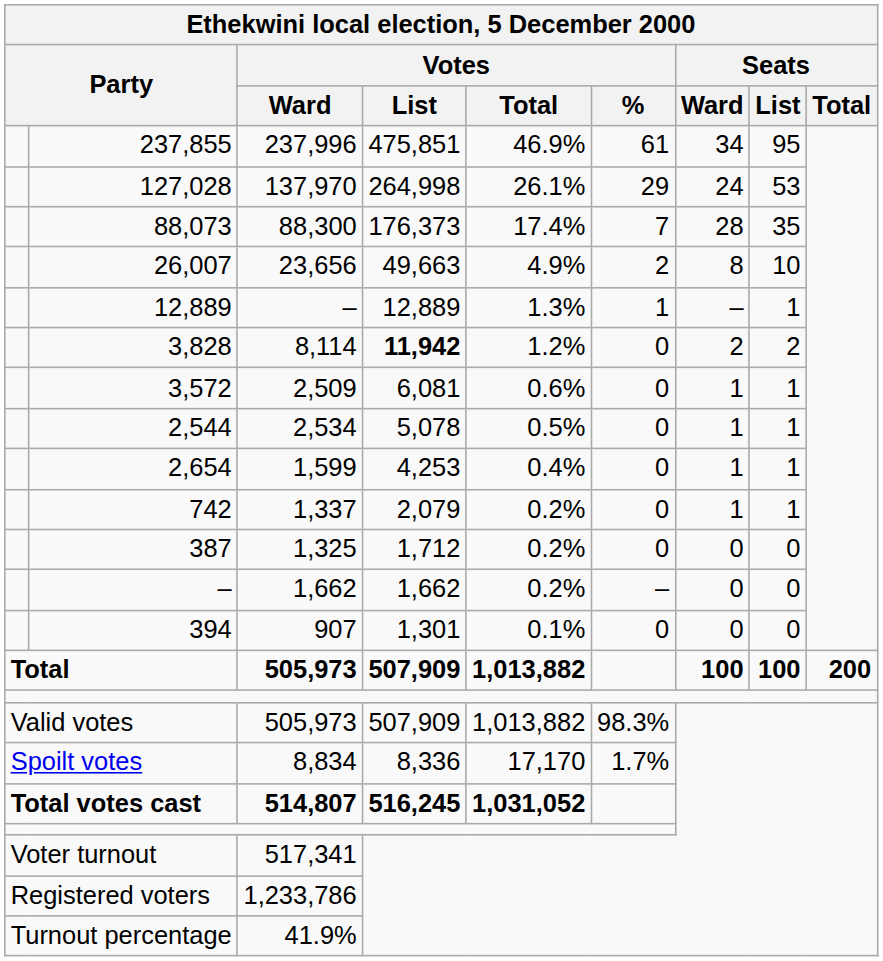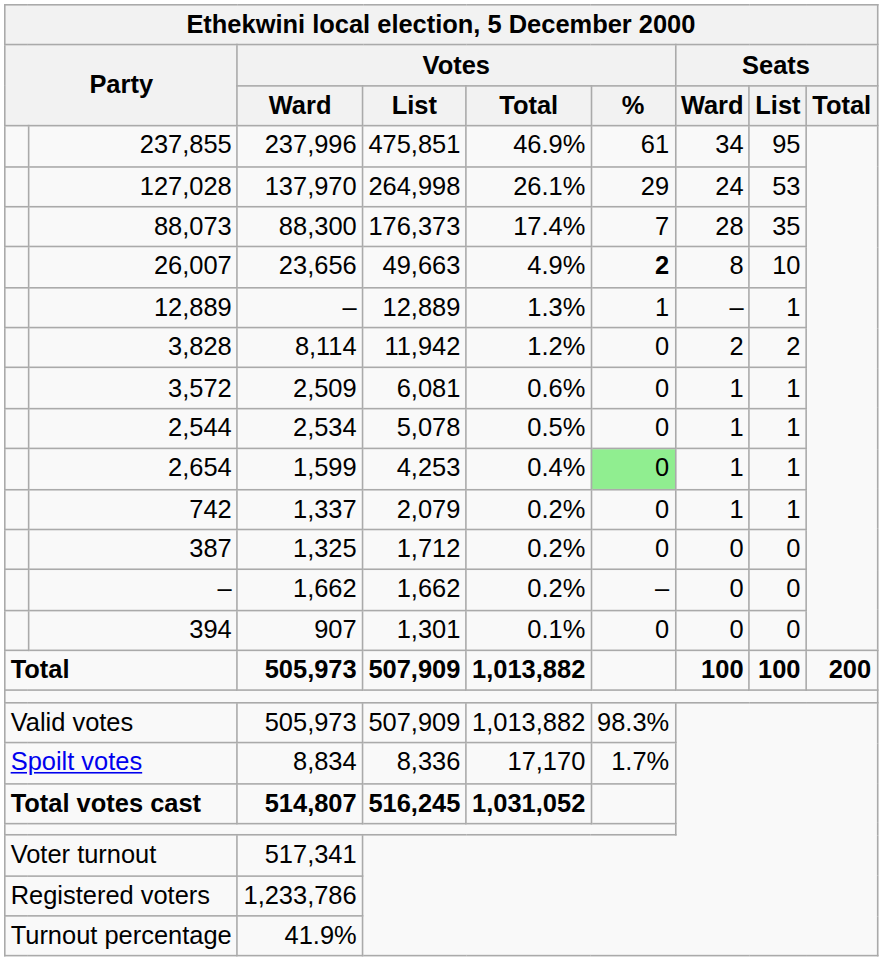26,007 | Votes / %: normal -> bold
3,828 | Votes / List: bold -> normal
2,654 | Votes / %: no background -> lightgreen background
